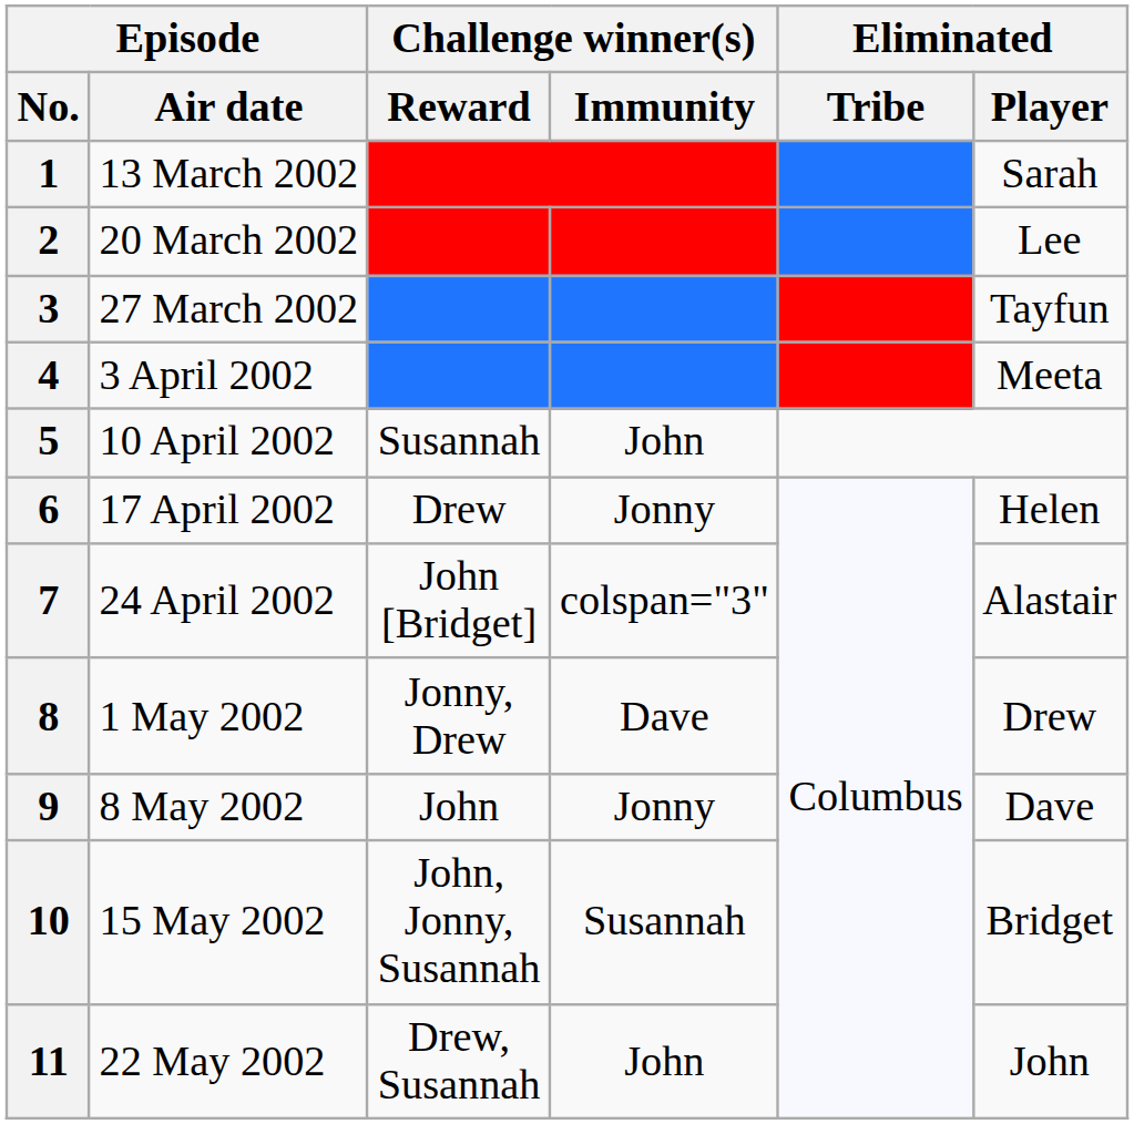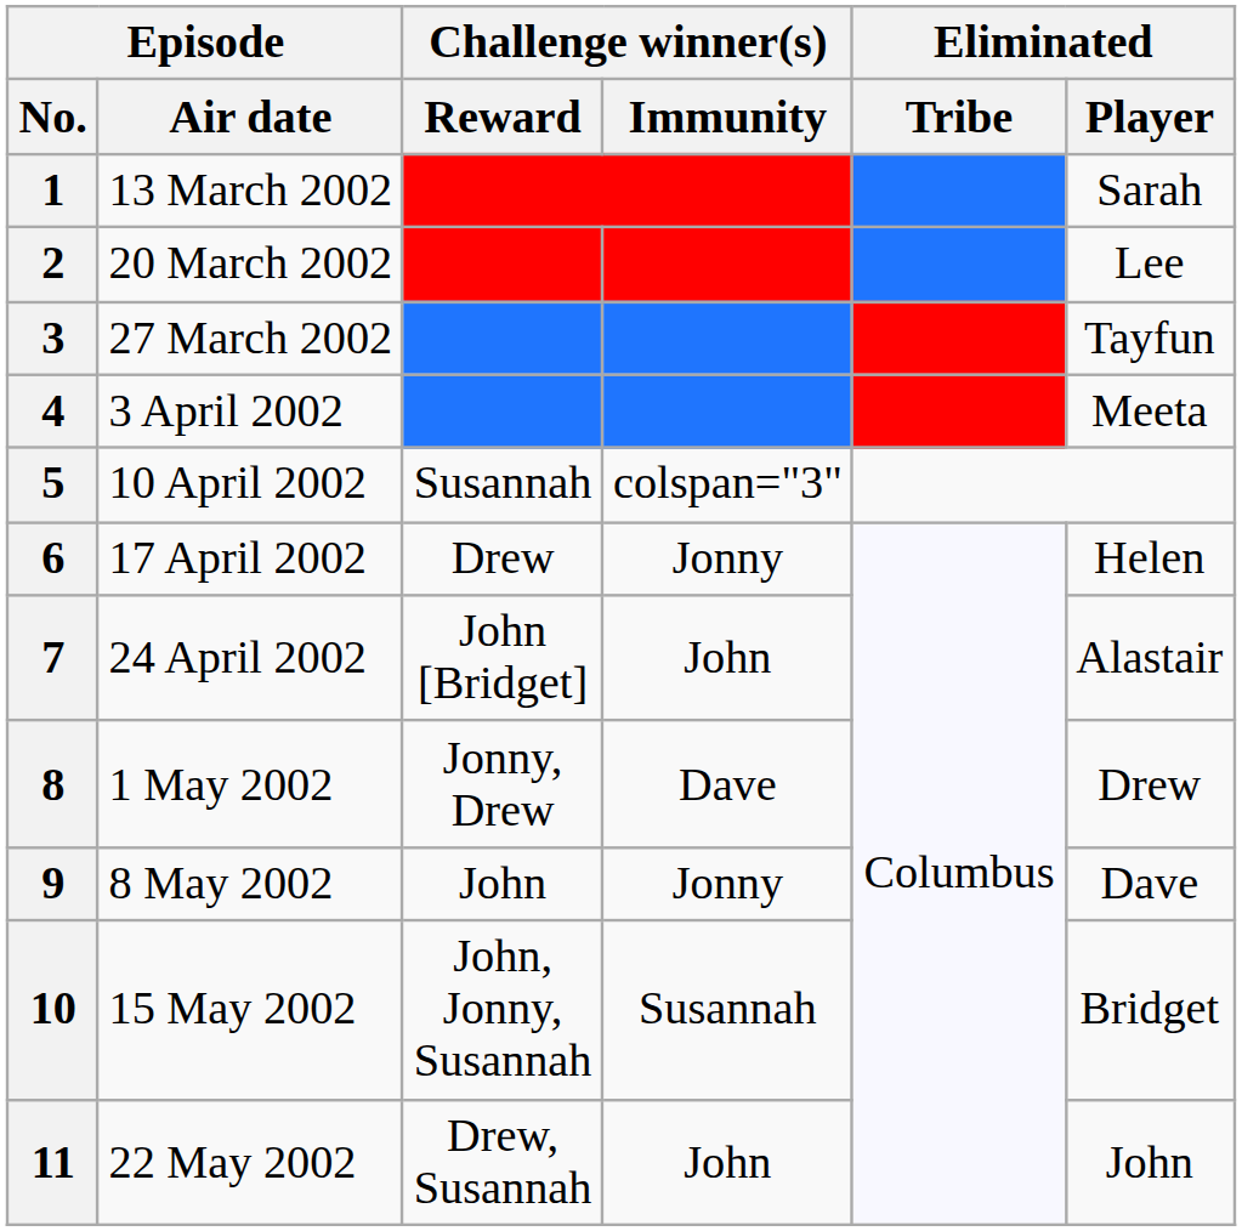5 | Challenge winner(s) / Immunity: John -> colspan="3"
7 | Challenge winner(s) / Immunity: colspan="3" -> John
